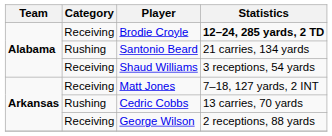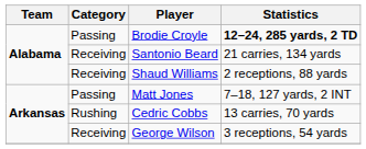Brodie Croyle | Category: Receiving -> Passing
Santonio Beard | Category: Rushing -> Receiving
Shaud Williams | Statistics: 3 receptions, 54 yards -> 2 receptions, 88 yards
Matt Jones | Category: Receiving -> Passing
George Wilson | Statistics: 2 receptions, 88 yards -> 3 receptions, 54 yards
